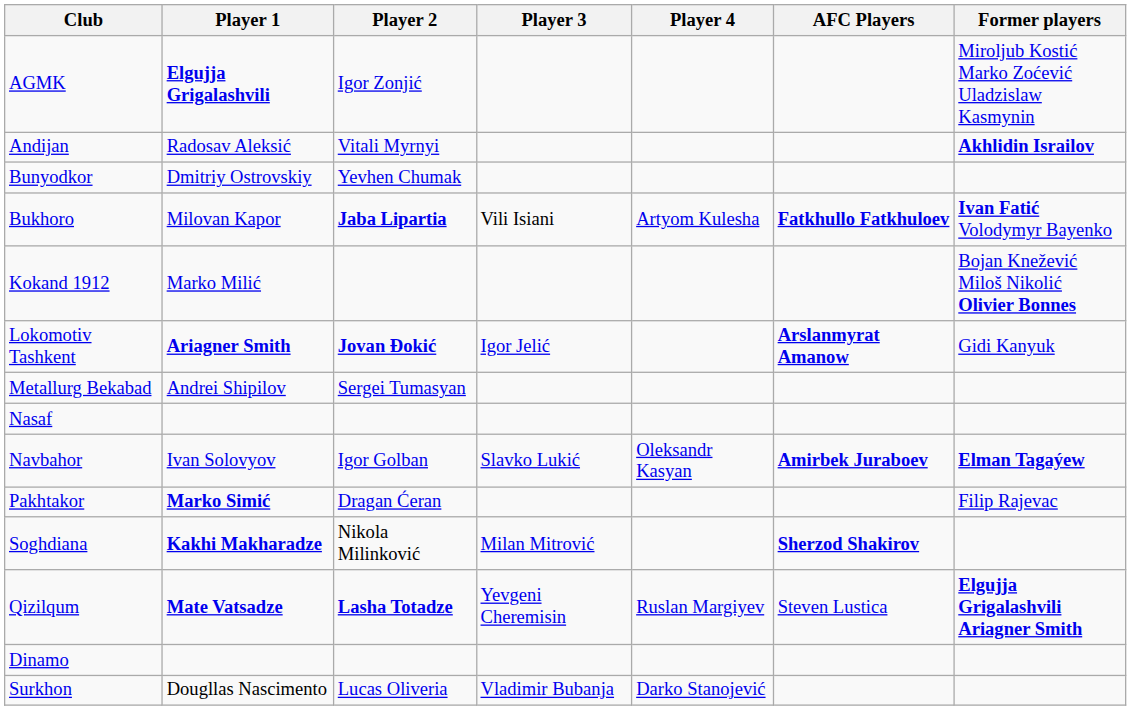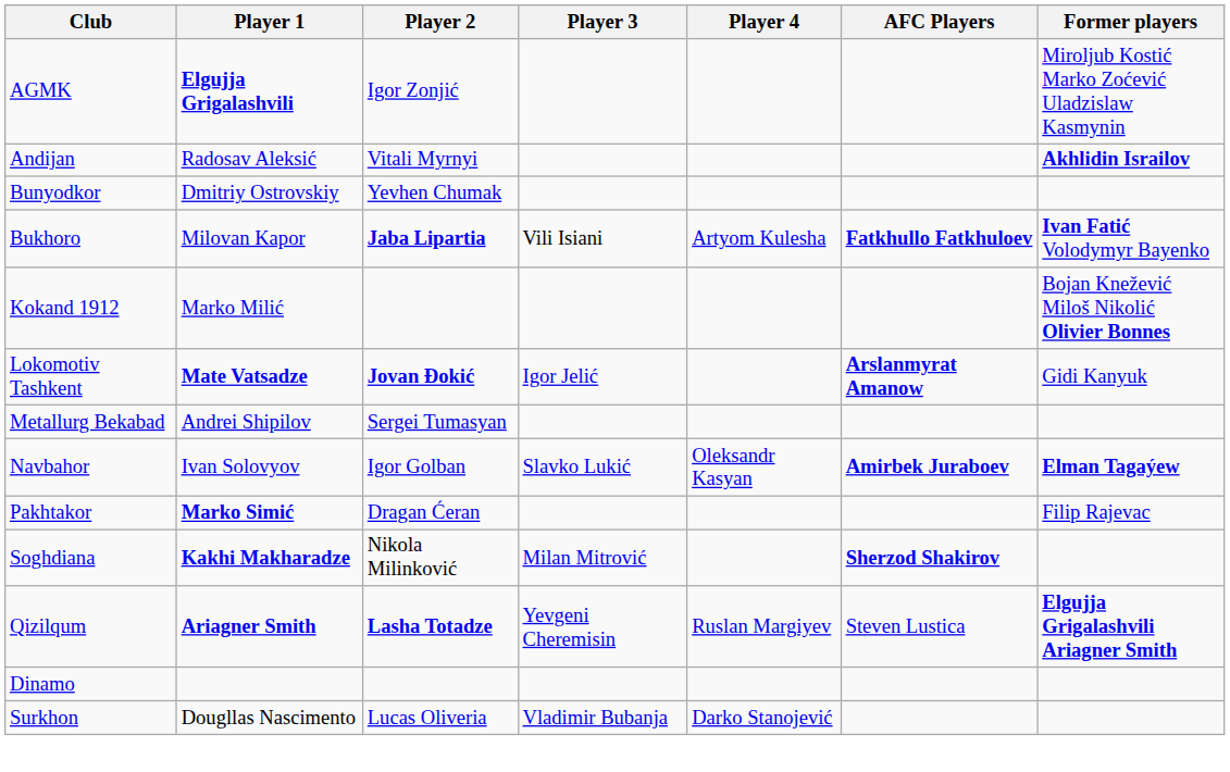Lokomotiv Tashkent | Player 1: Ariagner Smith -> Mate Vatsadze
- row: Nasaf
Qizilqum | Player 1: Mate Vatsadze -> Ariagner Smith
